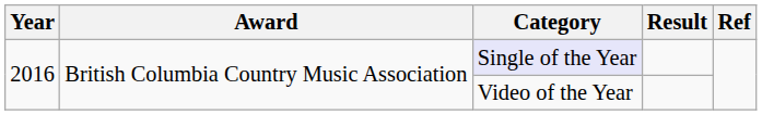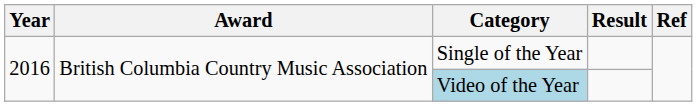Single of the Year | Category: lavender background -> no background
Video of the Year | Category: no background -> lightblue background
